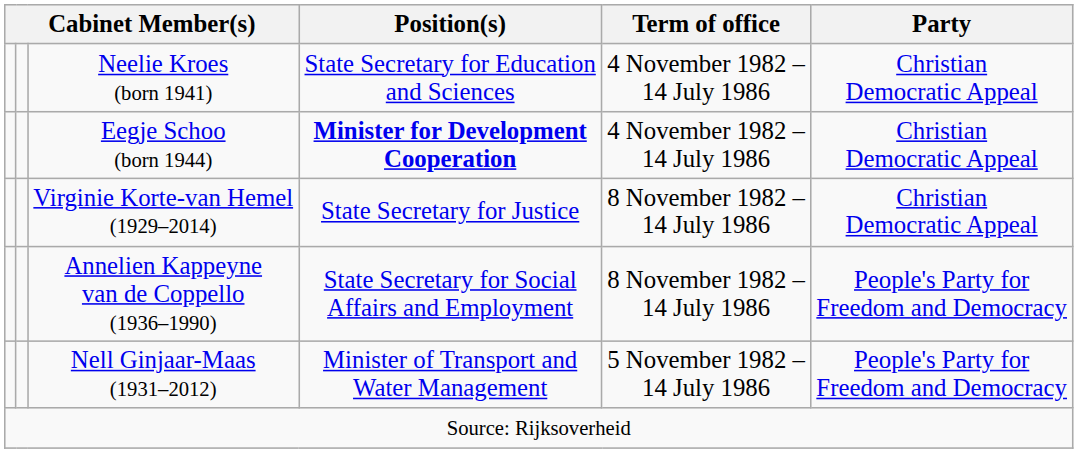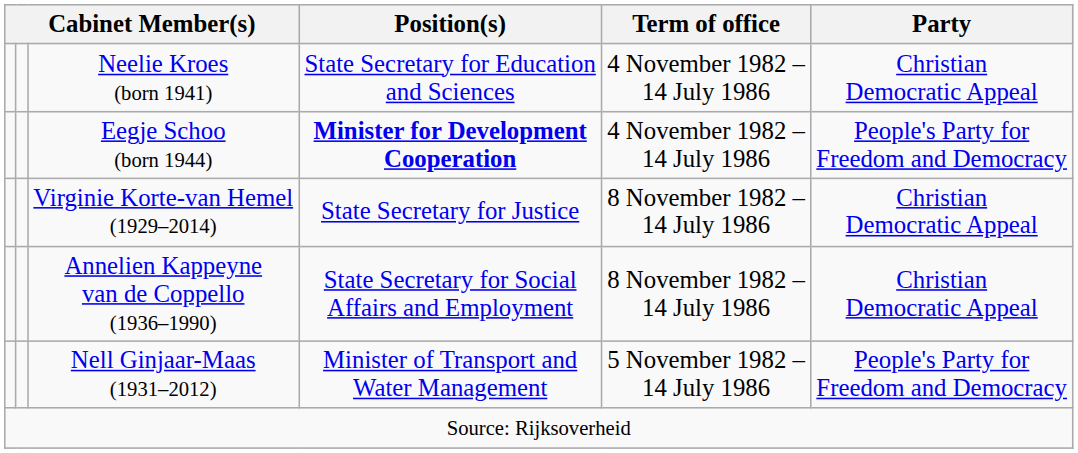Eegje Schoo (born 1944) | Party: Christian Democratic Appeal -> People's Party for Freedom and Democracy
Annelien Kappeyne van de Coppello (1936–1990) | Party: People's Party for Freedom and Democracy -> Christian Democratic Appeal
